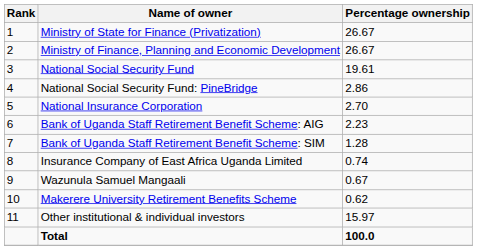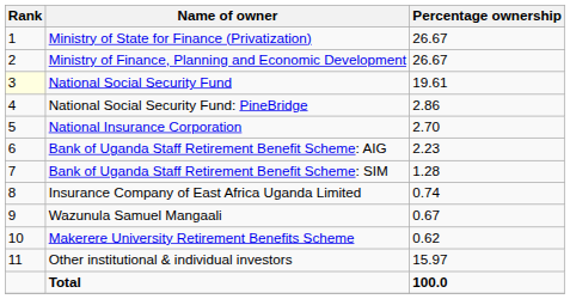National Social Security Fund | Rank: no background -> lightyellow background
